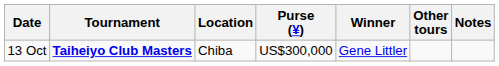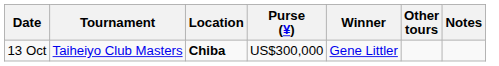13 Oct | Tournament: bold -> normal
13 Oct | Location: normal -> bold
